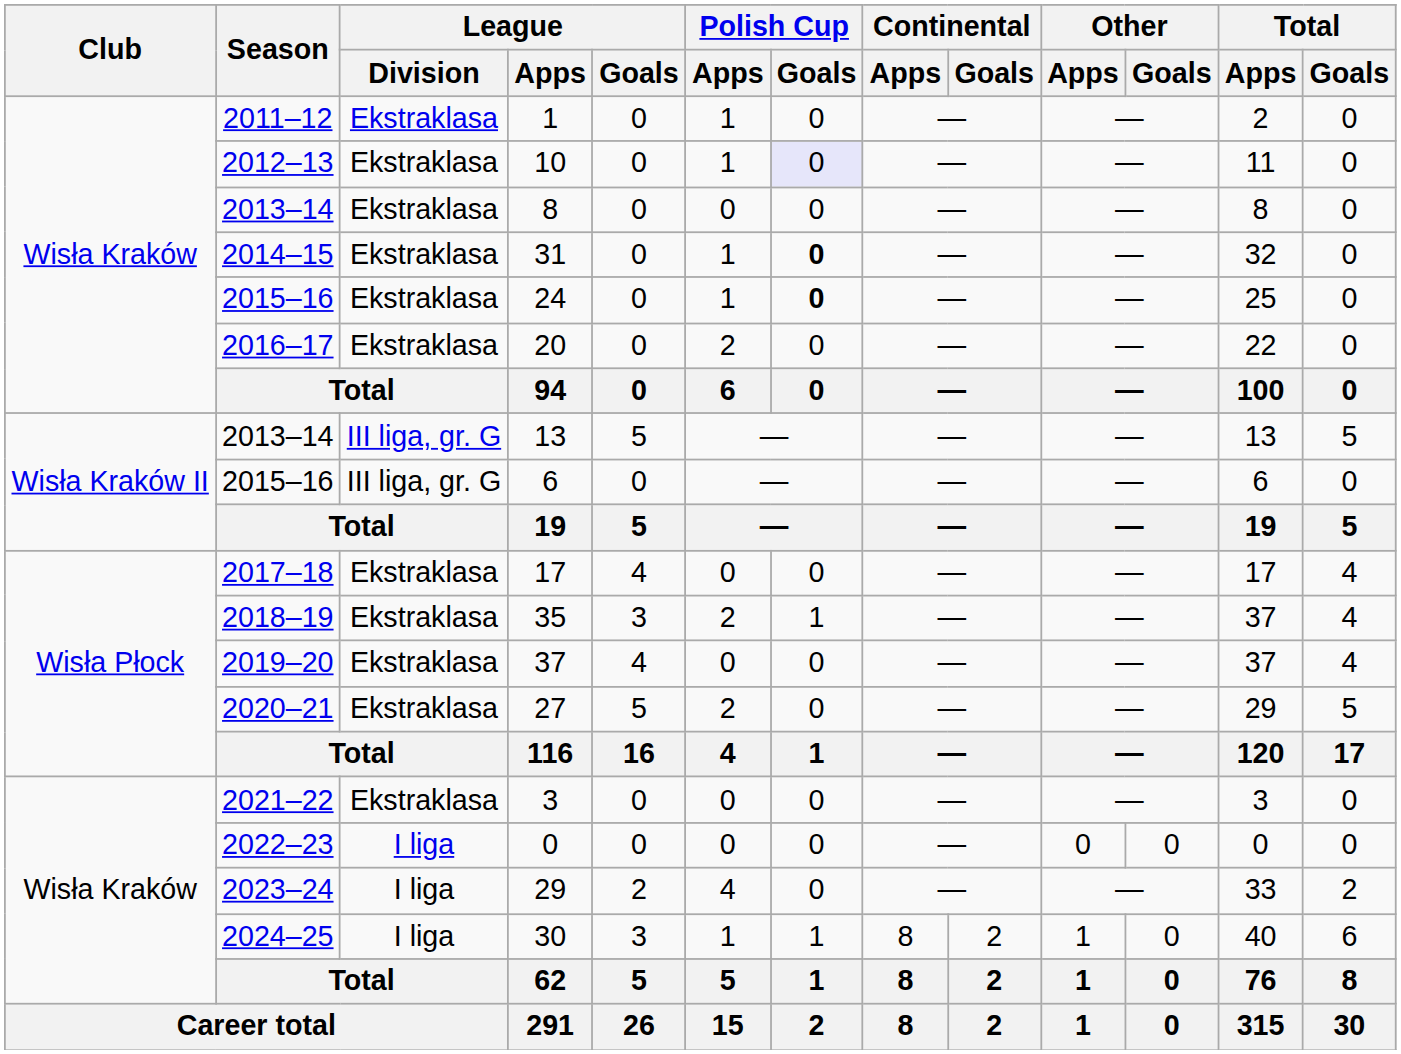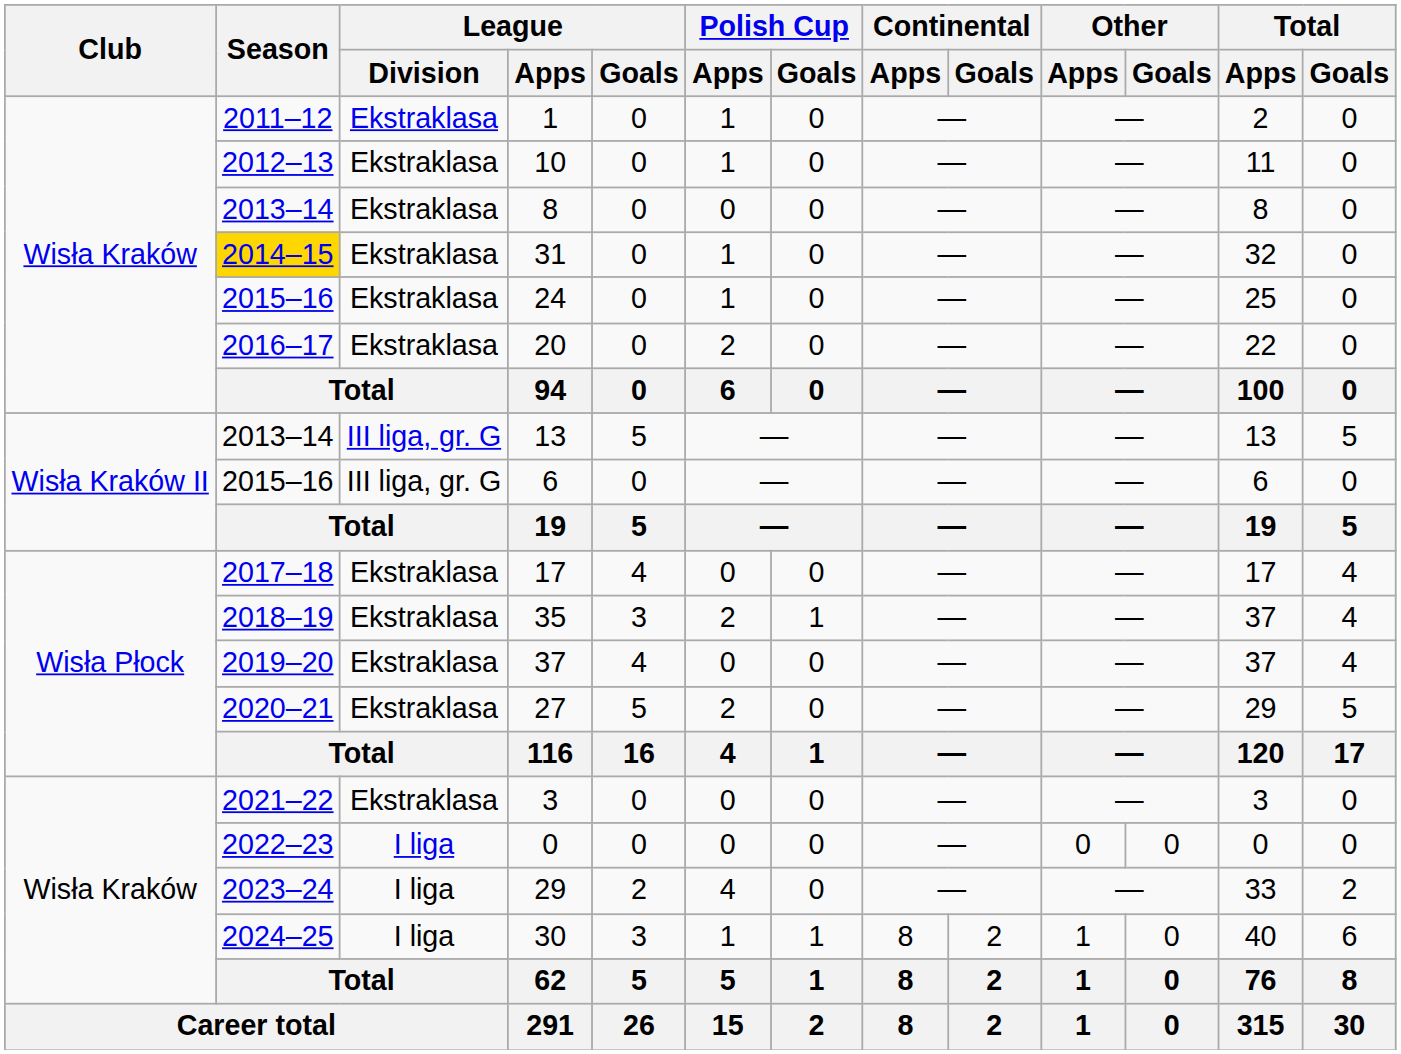10 | Polish Cup / Goals: lavender background -> no background
31 | Season: no background -> gold background
31 | Polish Cup / Goals: bold -> normal
24 | Polish Cup / Goals: bold -> normal
